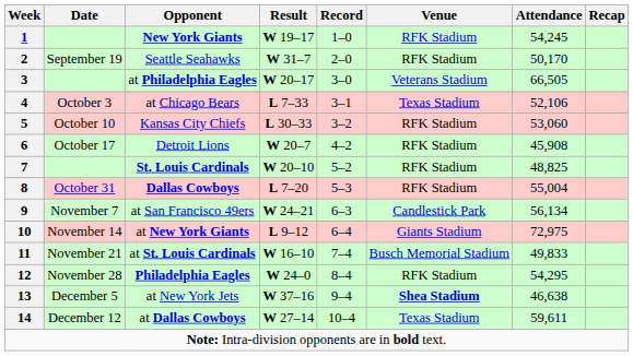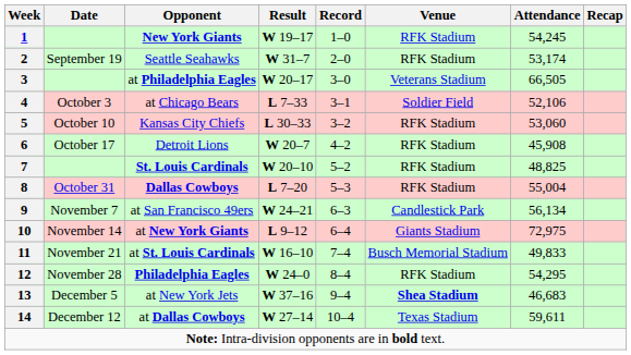2 | Attendance: 50,170 -> 53,174
4 | Venue: Texas Stadium -> Soldier Field
13 | Attendance: 46,638 -> 46,683
